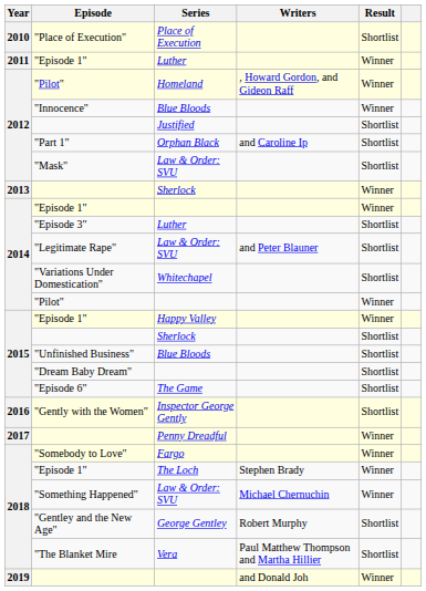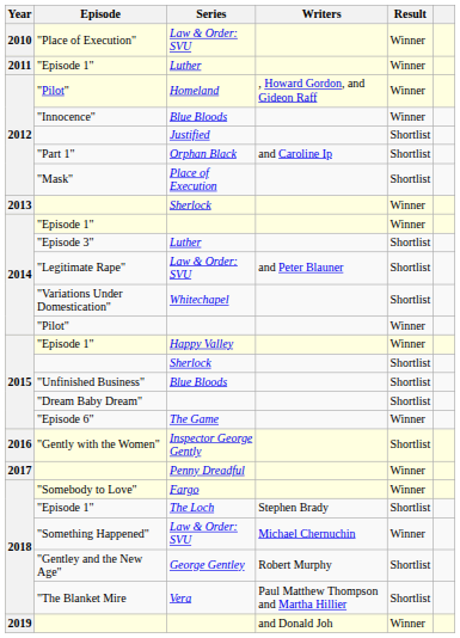"Place of Execution" | Series: Place of Execution -> Law & Order: SVU
"Place of Execution" | Result: Shortlist -> Winner
"Mask" | Series: Law & Order: SVU -> Place of Execution
"Episode 6" | Result: Shortlist -> Winner
2018 / "Episode 1" | Result: Winner -> Shortlist
